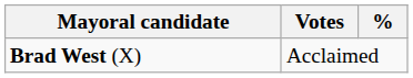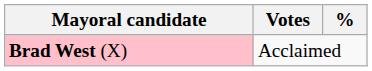Brad West (X) | Mayoral candidate: no background -> pink background
